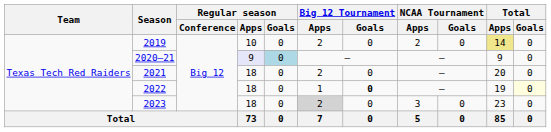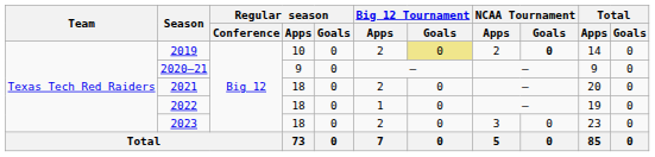2019 | Big 12 Tournament / Goals: no background -> khaki background
2019 | NCAA Tournament / Goals: normal -> bold
2019 | Total / Apps: khaki background -> no background
2020–21 | Regular season / Apps: lavender background -> no background
2020–21 | Regular season / Goals: lightblue background -> no background
2022 | Big 12 Tournament / Goals: bold -> normal
2022 | Total / Goals: lightyellow background -> no background
2023 | Big 12 Tournament / Apps: lightgrey background -> no background
